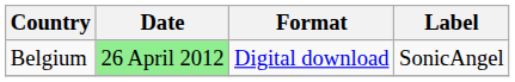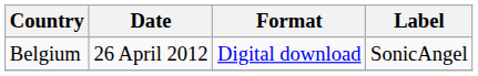Belgium | Date: lightgreen background -> no background
